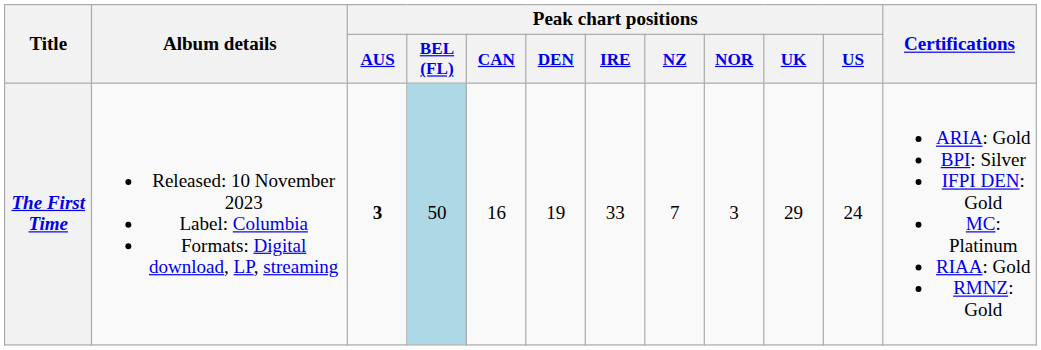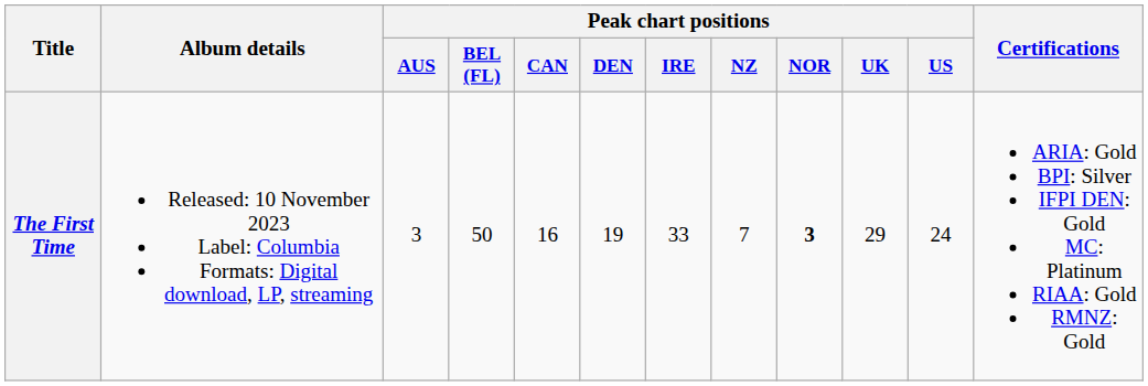The First Time | Peak chart positions / AUS: bold -> normal
The First Time | Peak chart positions / BEL (FL): lightblue background -> no background
The First Time | Peak chart positions / NOR: normal -> bold
